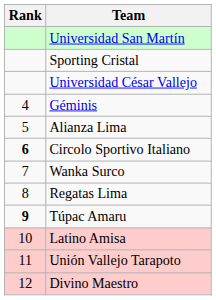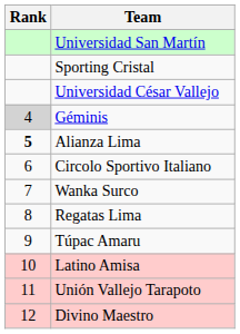Géminis | Rank: no background -> lightgrey background
Alianza Lima | Rank: normal -> bold
Circolo Sportivo Italiano | Rank: bold -> normal
Túpac Amaru | Rank: bold -> normal
